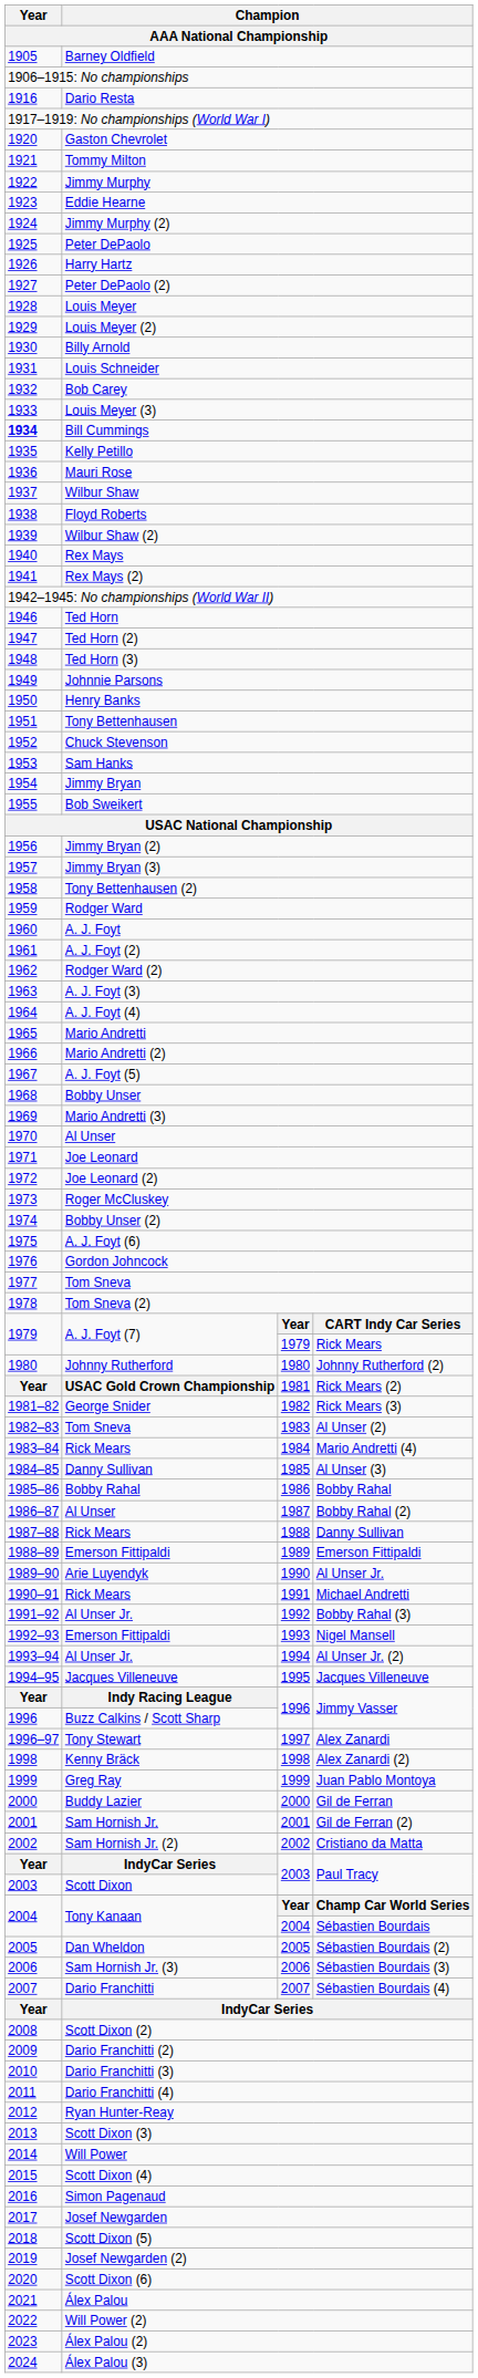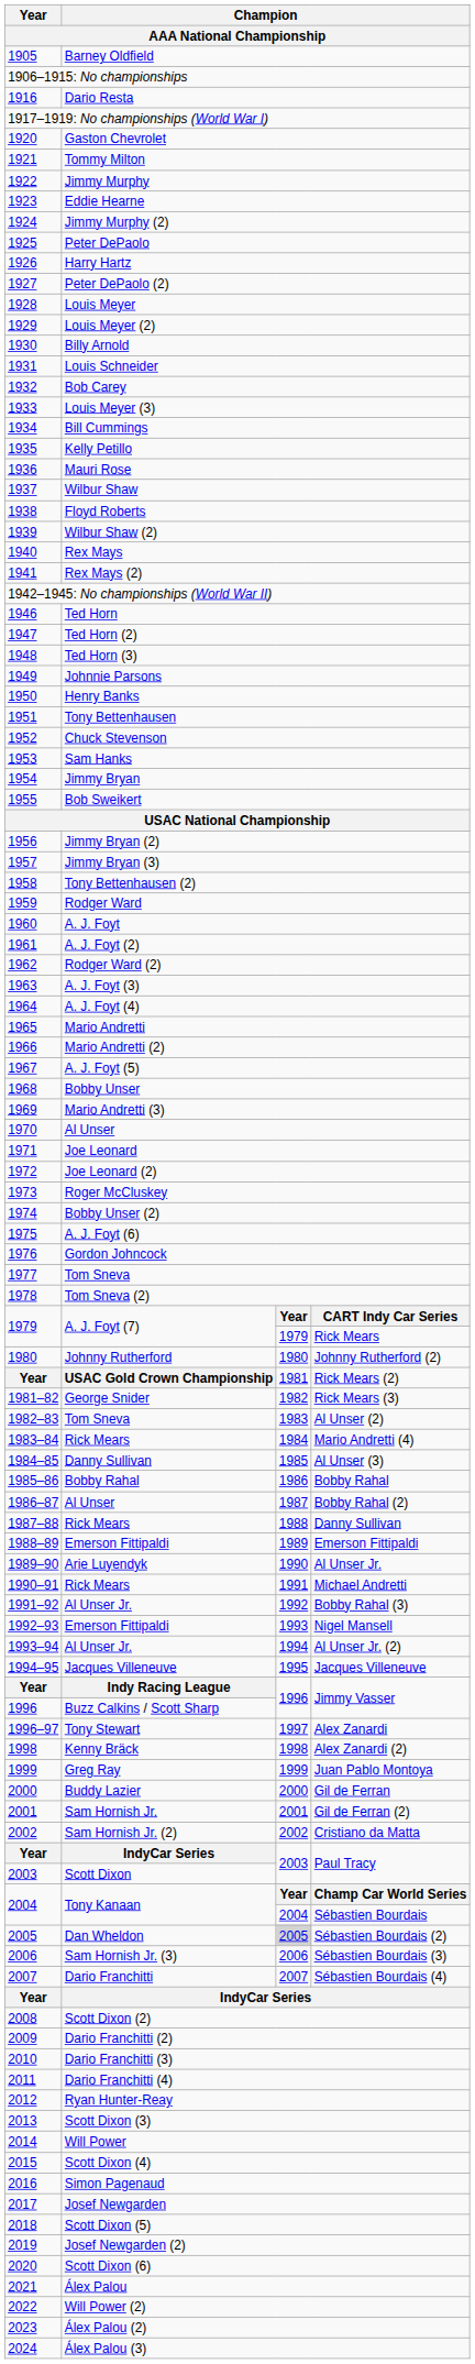Bill Cummings | Year: bold -> normal
Sébastien Bourdais (2) | column 3: no background -> lightgrey background
